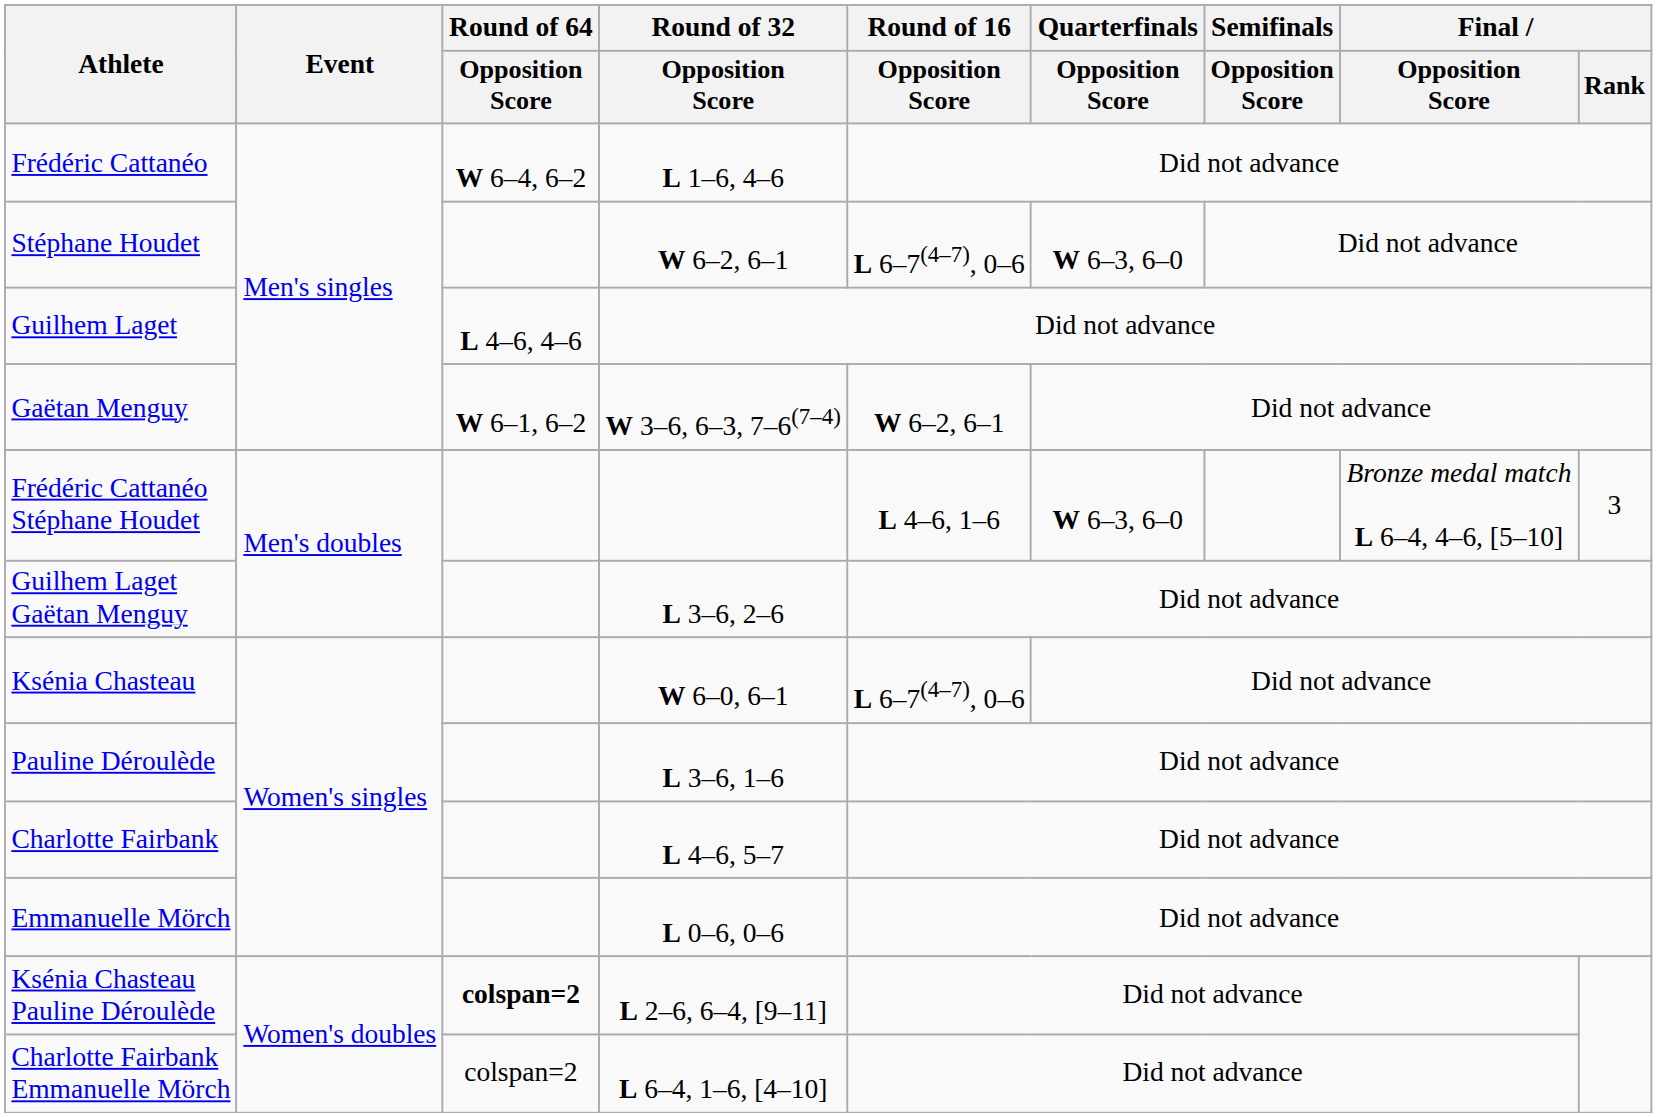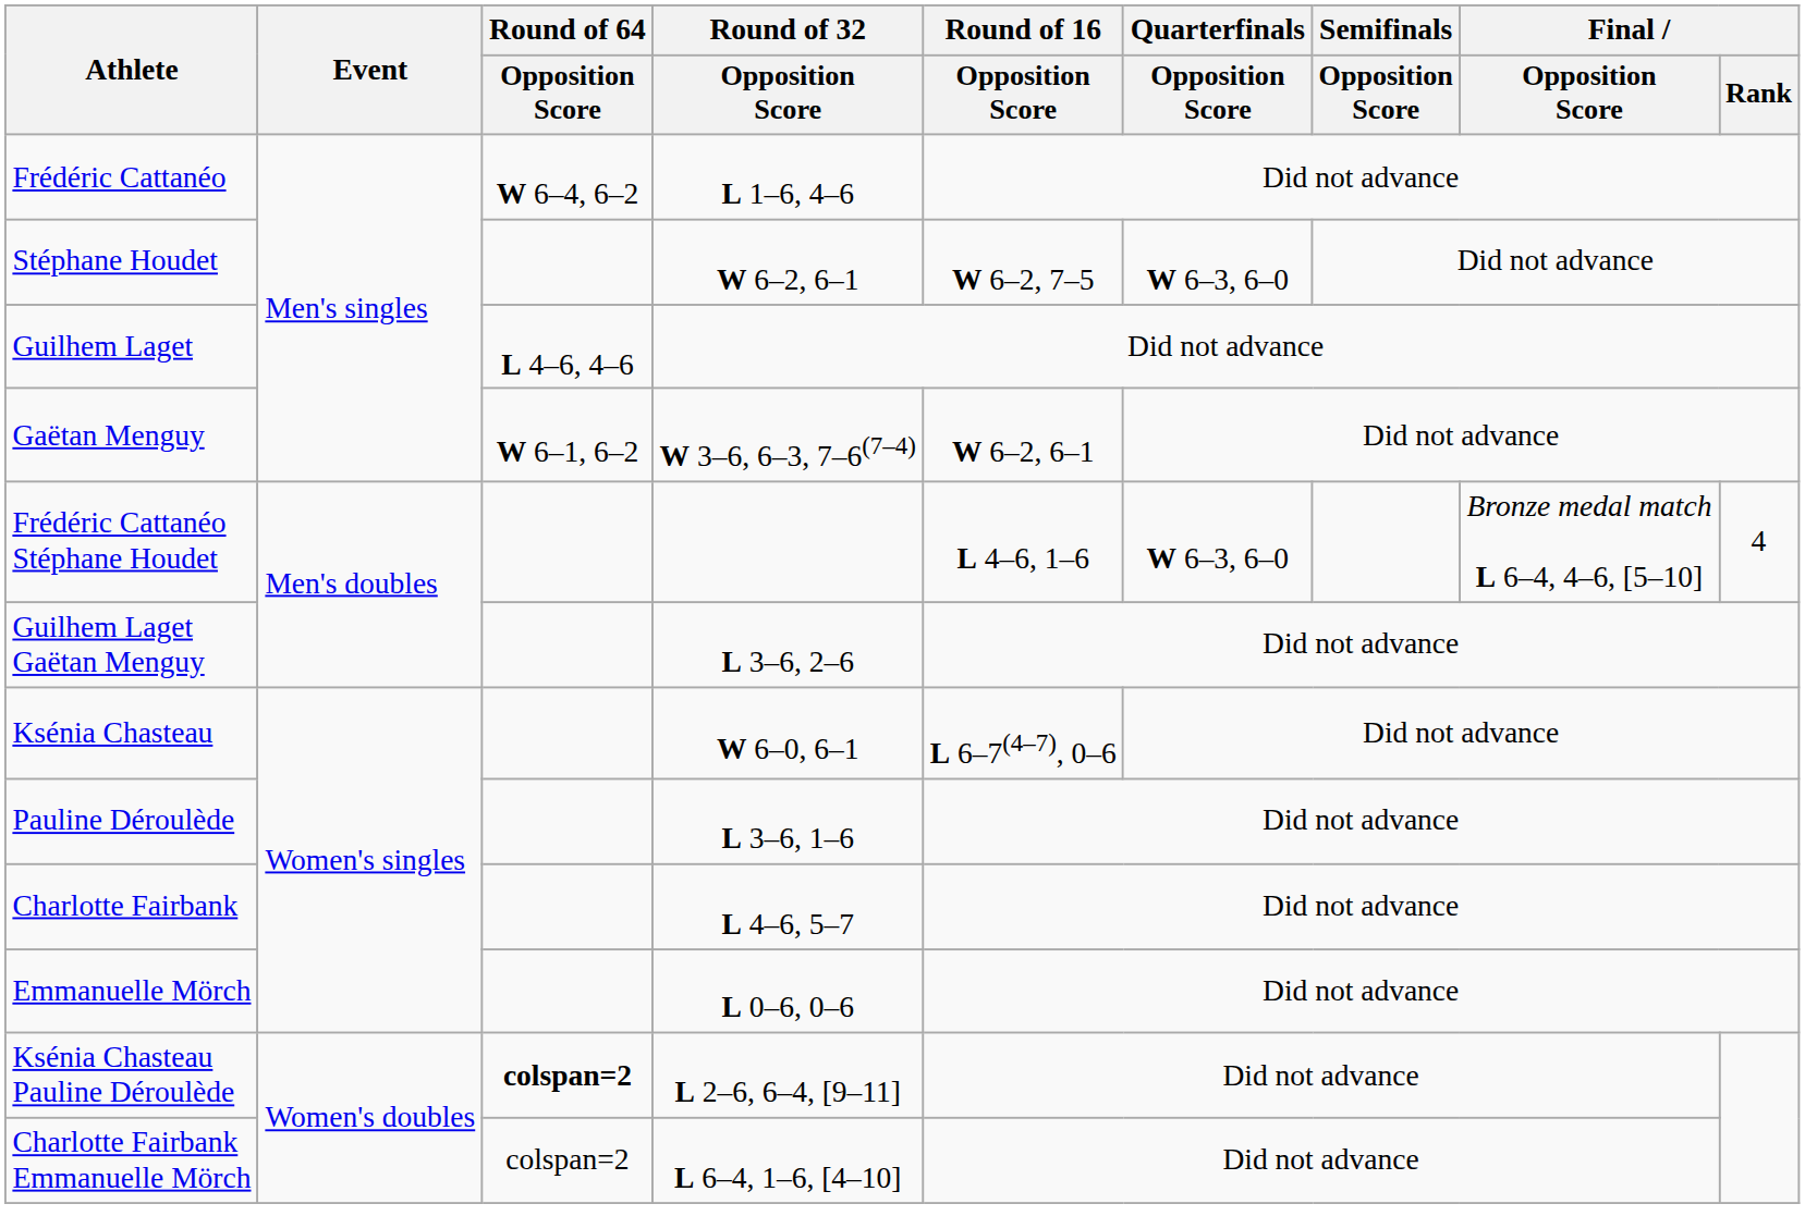Stéphane Houdet | Round of 16 / Opposition Score: L 6–7(4–7), 0–6 -> W 6–2, 7–5
Frédéric Cattanéo Stéphane Houdet | Final / Rank: 3 -> 4
